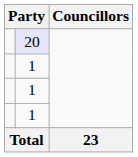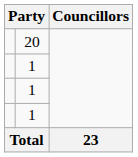20 | column 2: lavender background -> no background
